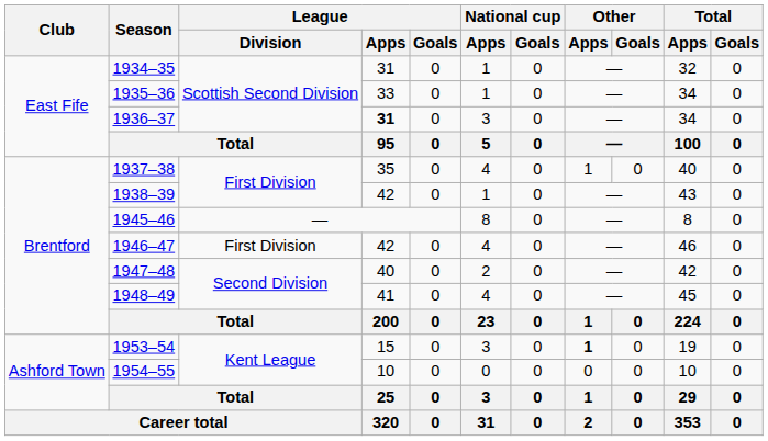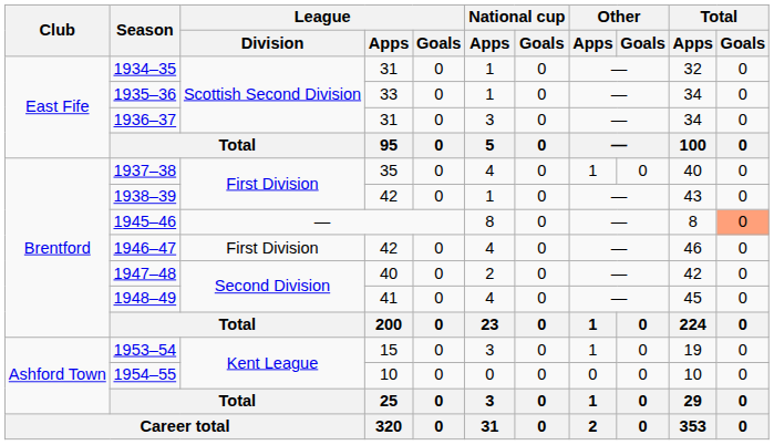1936–37 | League / Apps: bold -> normal
1945–46 | Total / Goals: no background -> lightsalmon background
1953–54 | Other / Apps: bold -> normal
